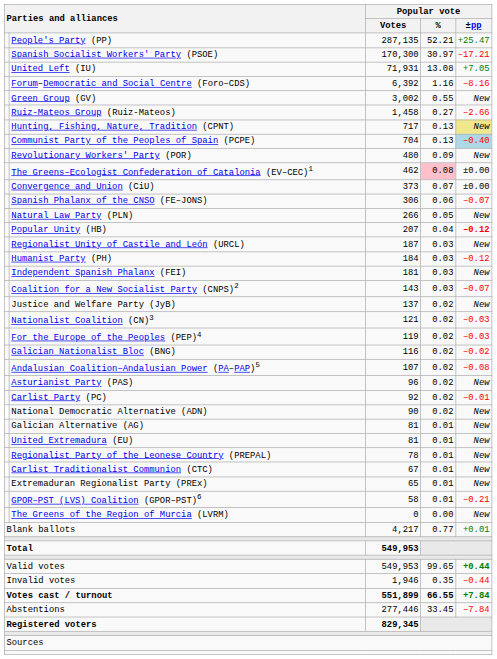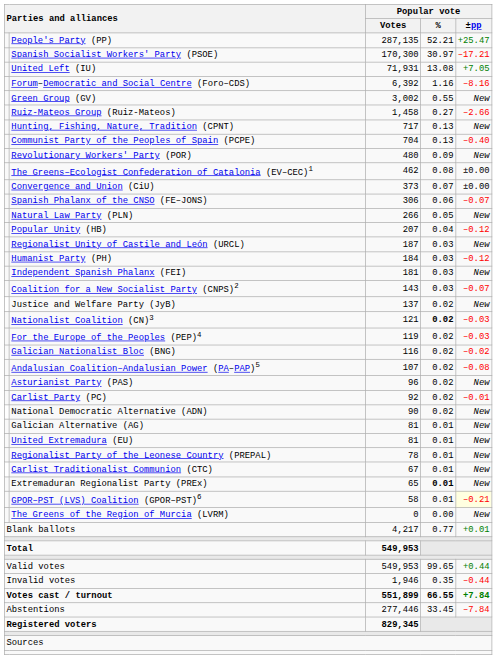Hunting, Fishing, Nature, Tradition (CPNT) | Popular vote / ±pp: khaki background -> no background
Communist Party of the Peoples of Spain (PCPE) | Popular vote / ±pp: lightblue background -> no background
The Greens–Ecologist Confederation of Catalonia (EV–CEC)1 | Popular vote / %: pink background -> no background
Popular Unity (HB) | Popular vote / ±pp: bold -> normal
Nationalist Coalition (CN)3 | Popular vote / %: normal -> bold
Extremaduran Regionalist Party (PREx) | Popular vote / %: normal -> bold
GPOR–PST (LVS) Coalition (GPOR–PST)6 | Popular vote / ±pp: no background -> lightyellow background
Valid votes | Popular vote / ±pp: bold -> normal
